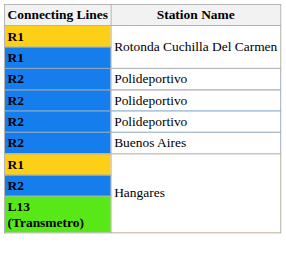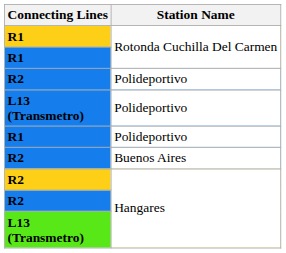row 5 | Connecting Lines: R2 -> L13 (Transmetro)
row 6 | Connecting Lines: R2 -> R1
row 8 | Connecting Lines: R1 -> R2
